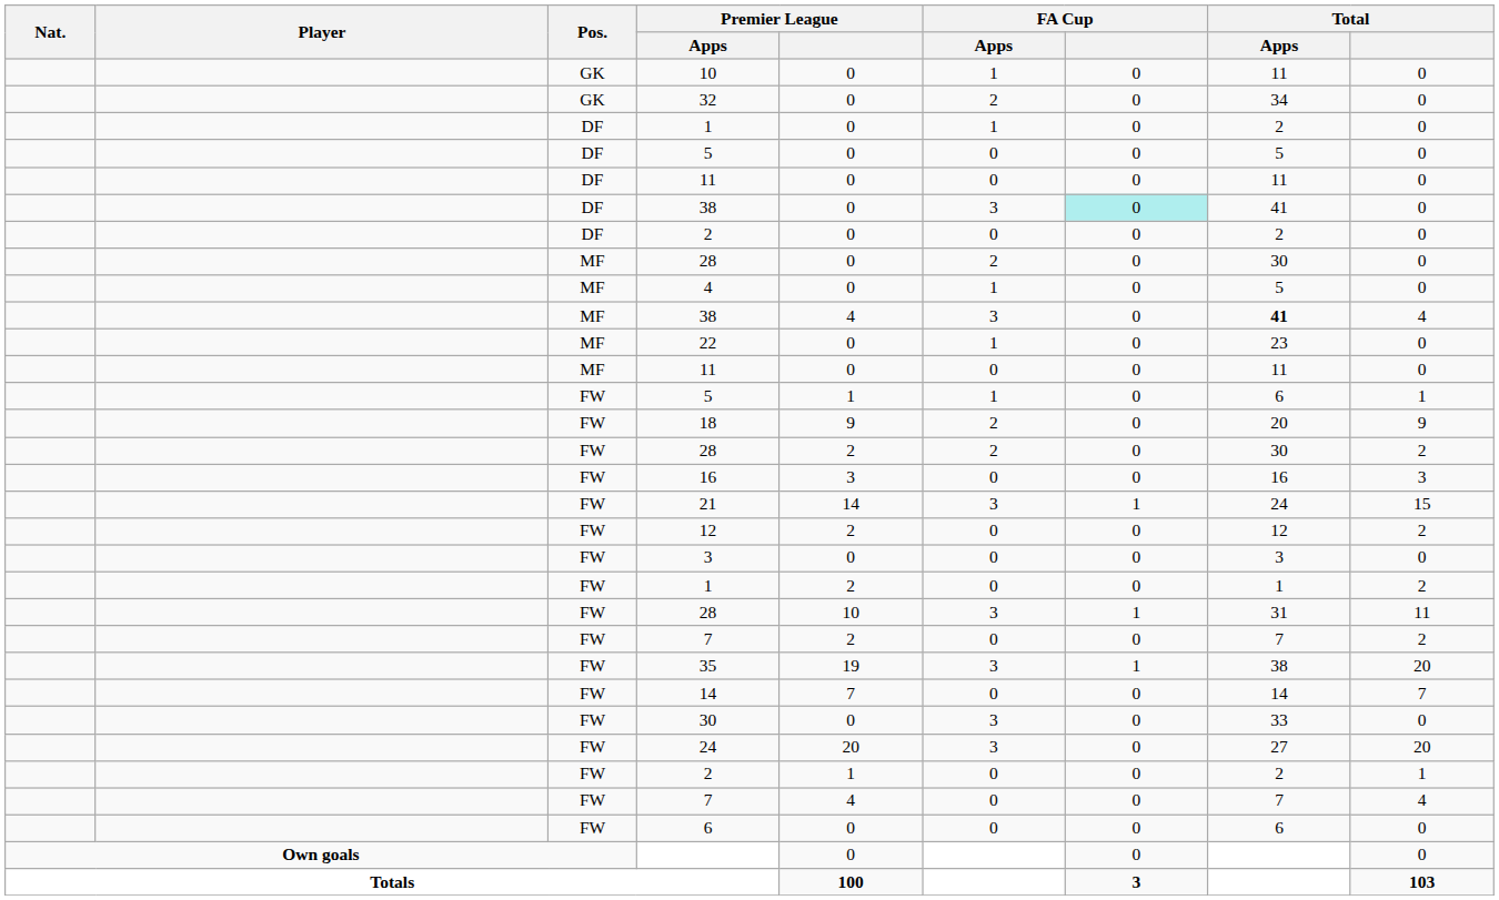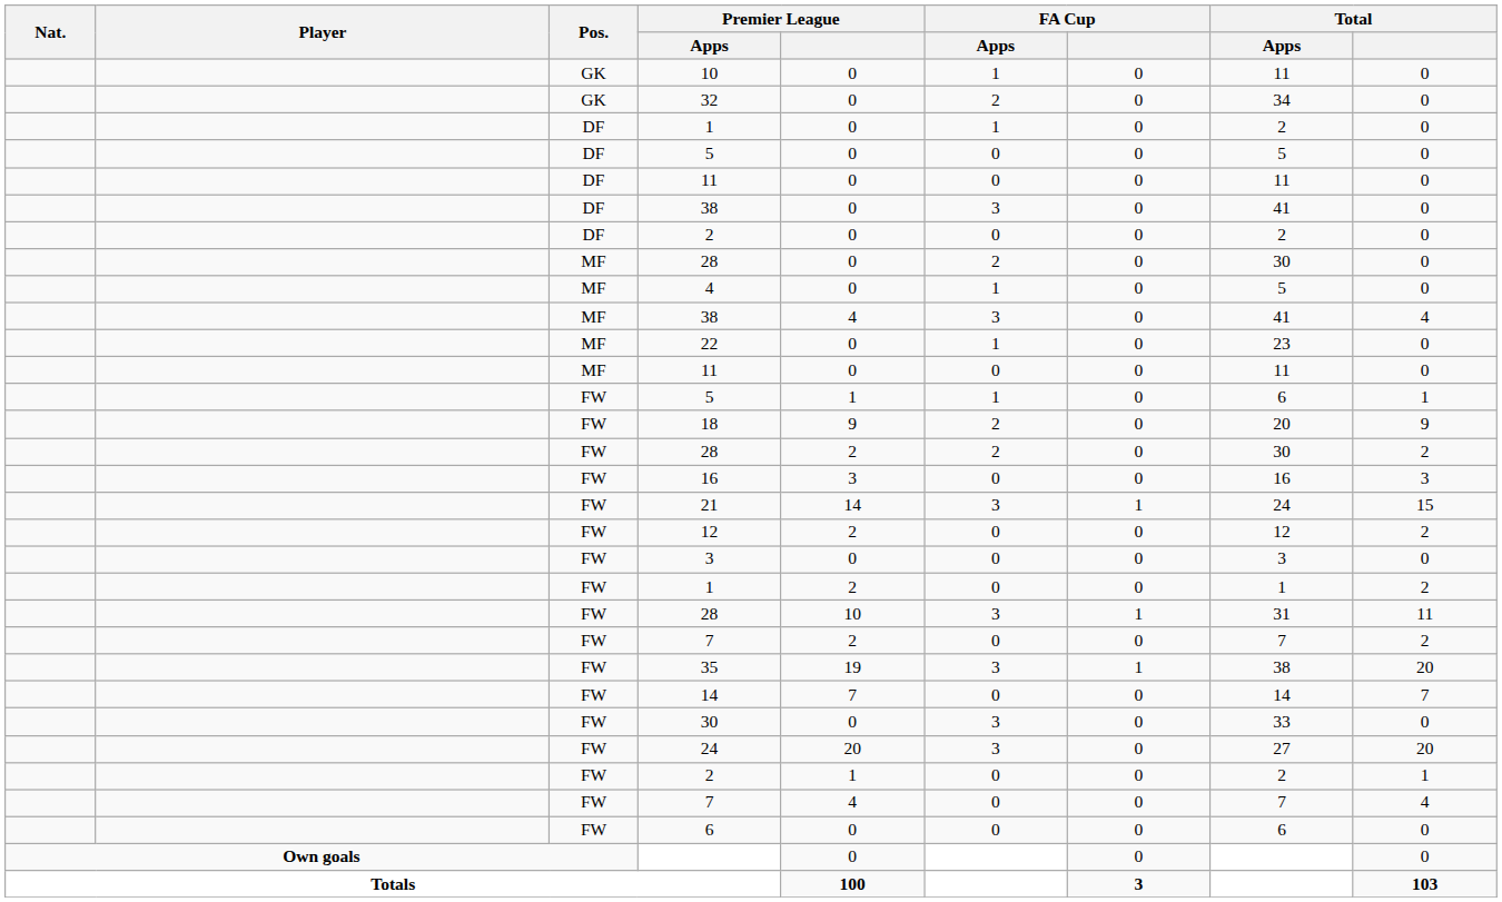DF / 38 | FA Cup: paleturquoise background -> no background
MF / 38 | Total / Apps: bold -> normal
